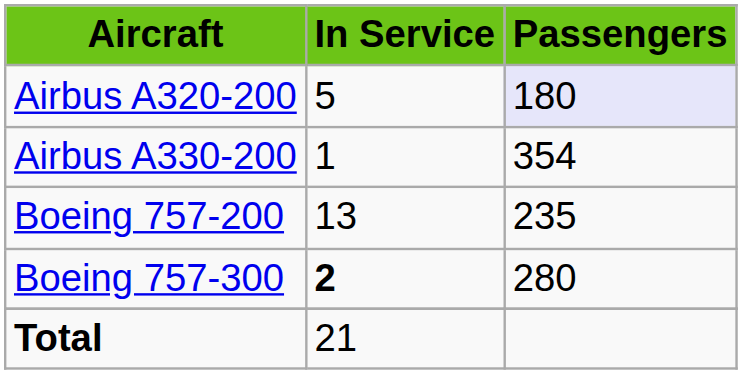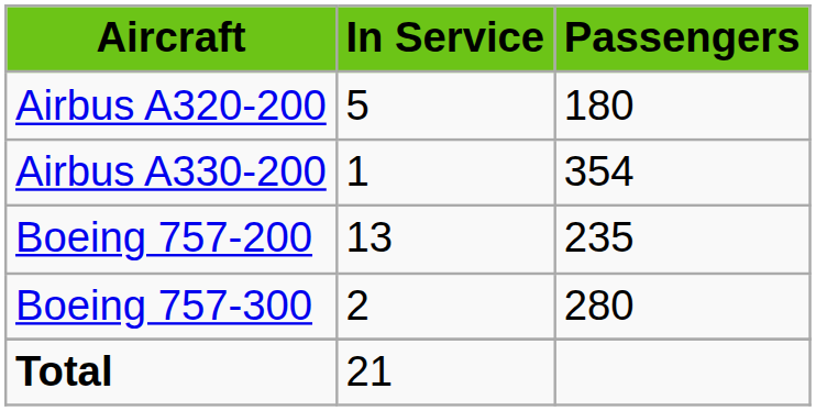Airbus A320-200 | Passengers: lavender background -> no background
Boeing 757-300 | In Service: bold -> normal
